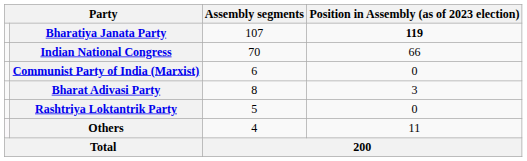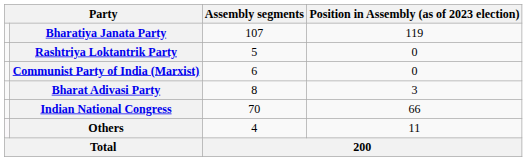Bharatiya Janata Party | Position in Assembly (as of 2023 election): bold -> normal
rows swapped: Indian National Congress <-> Rashtriya Loktantrik Party
